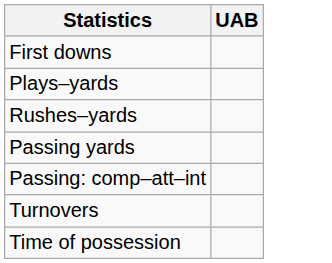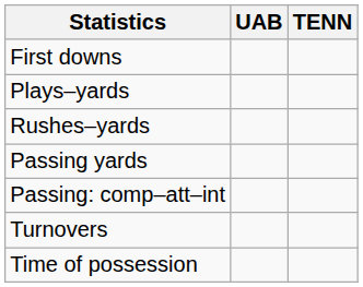+ column: TENN
